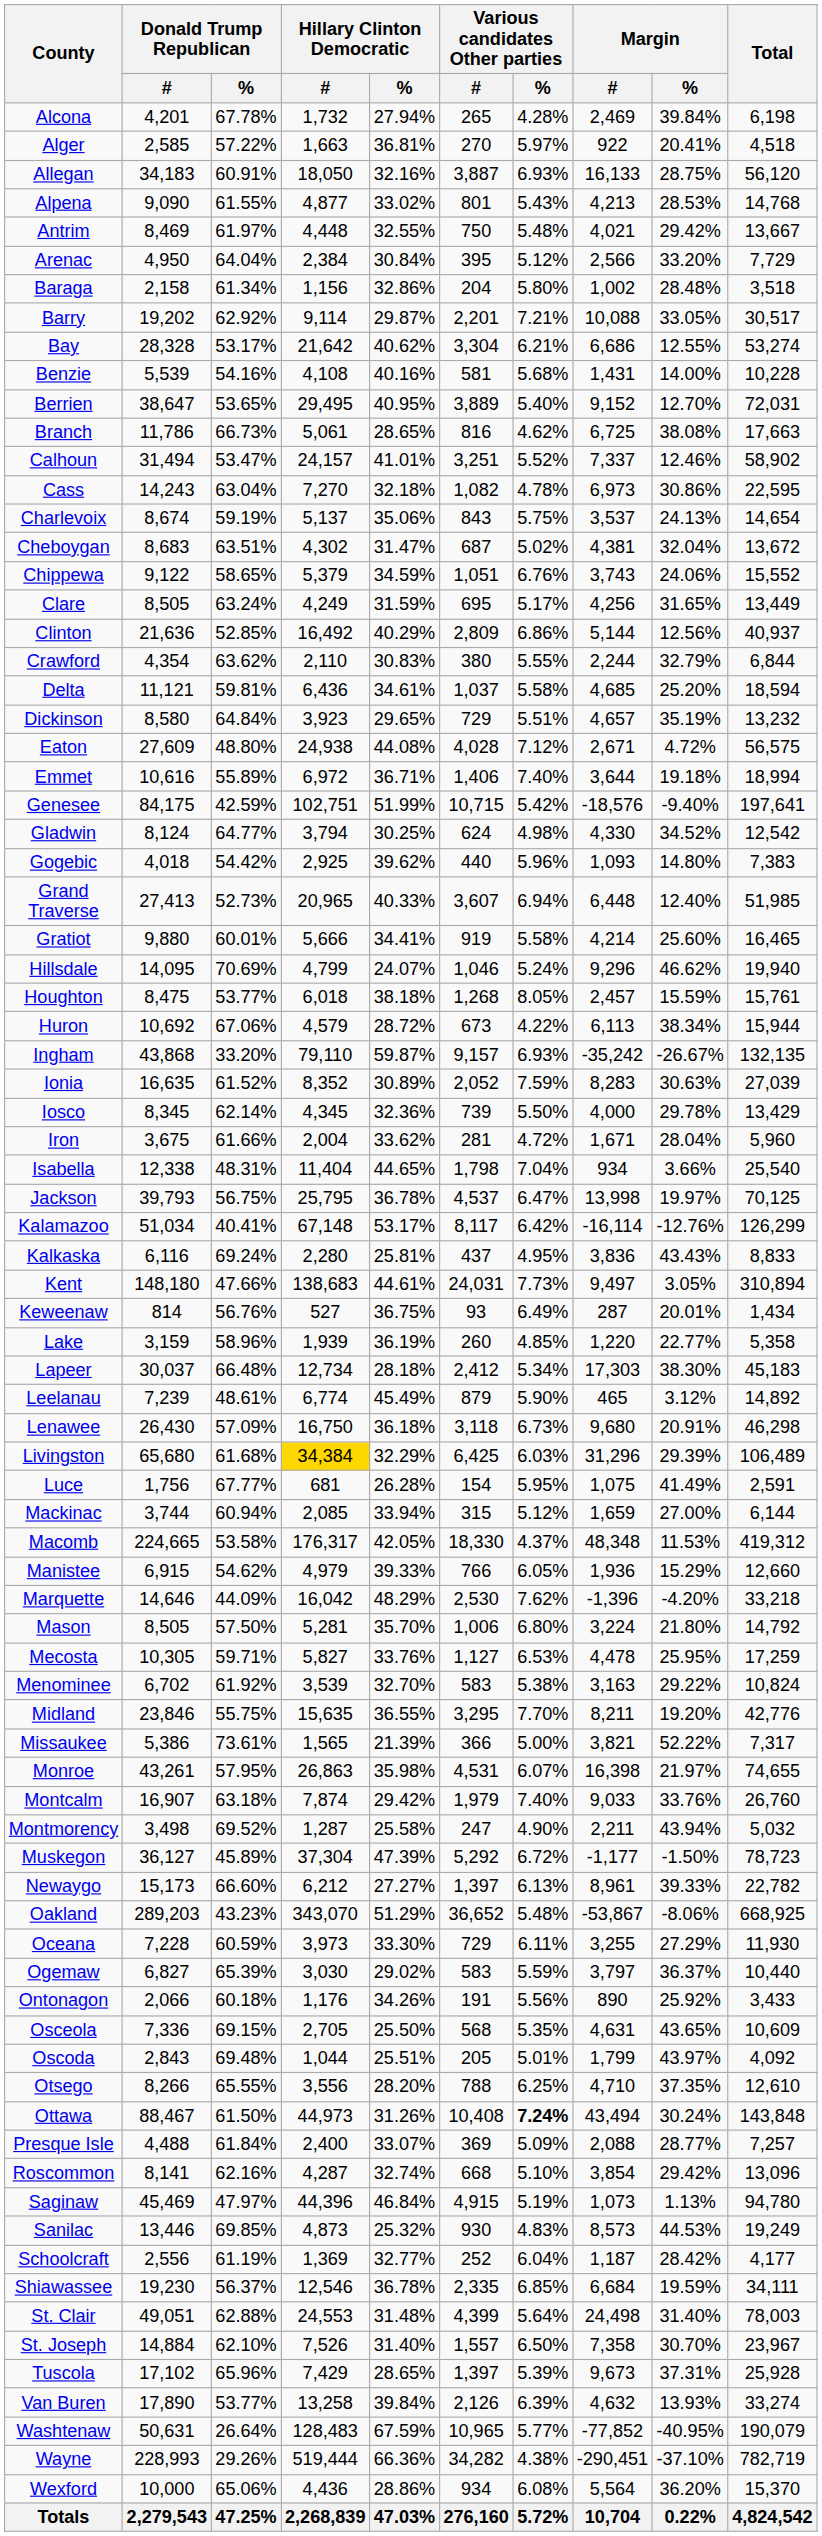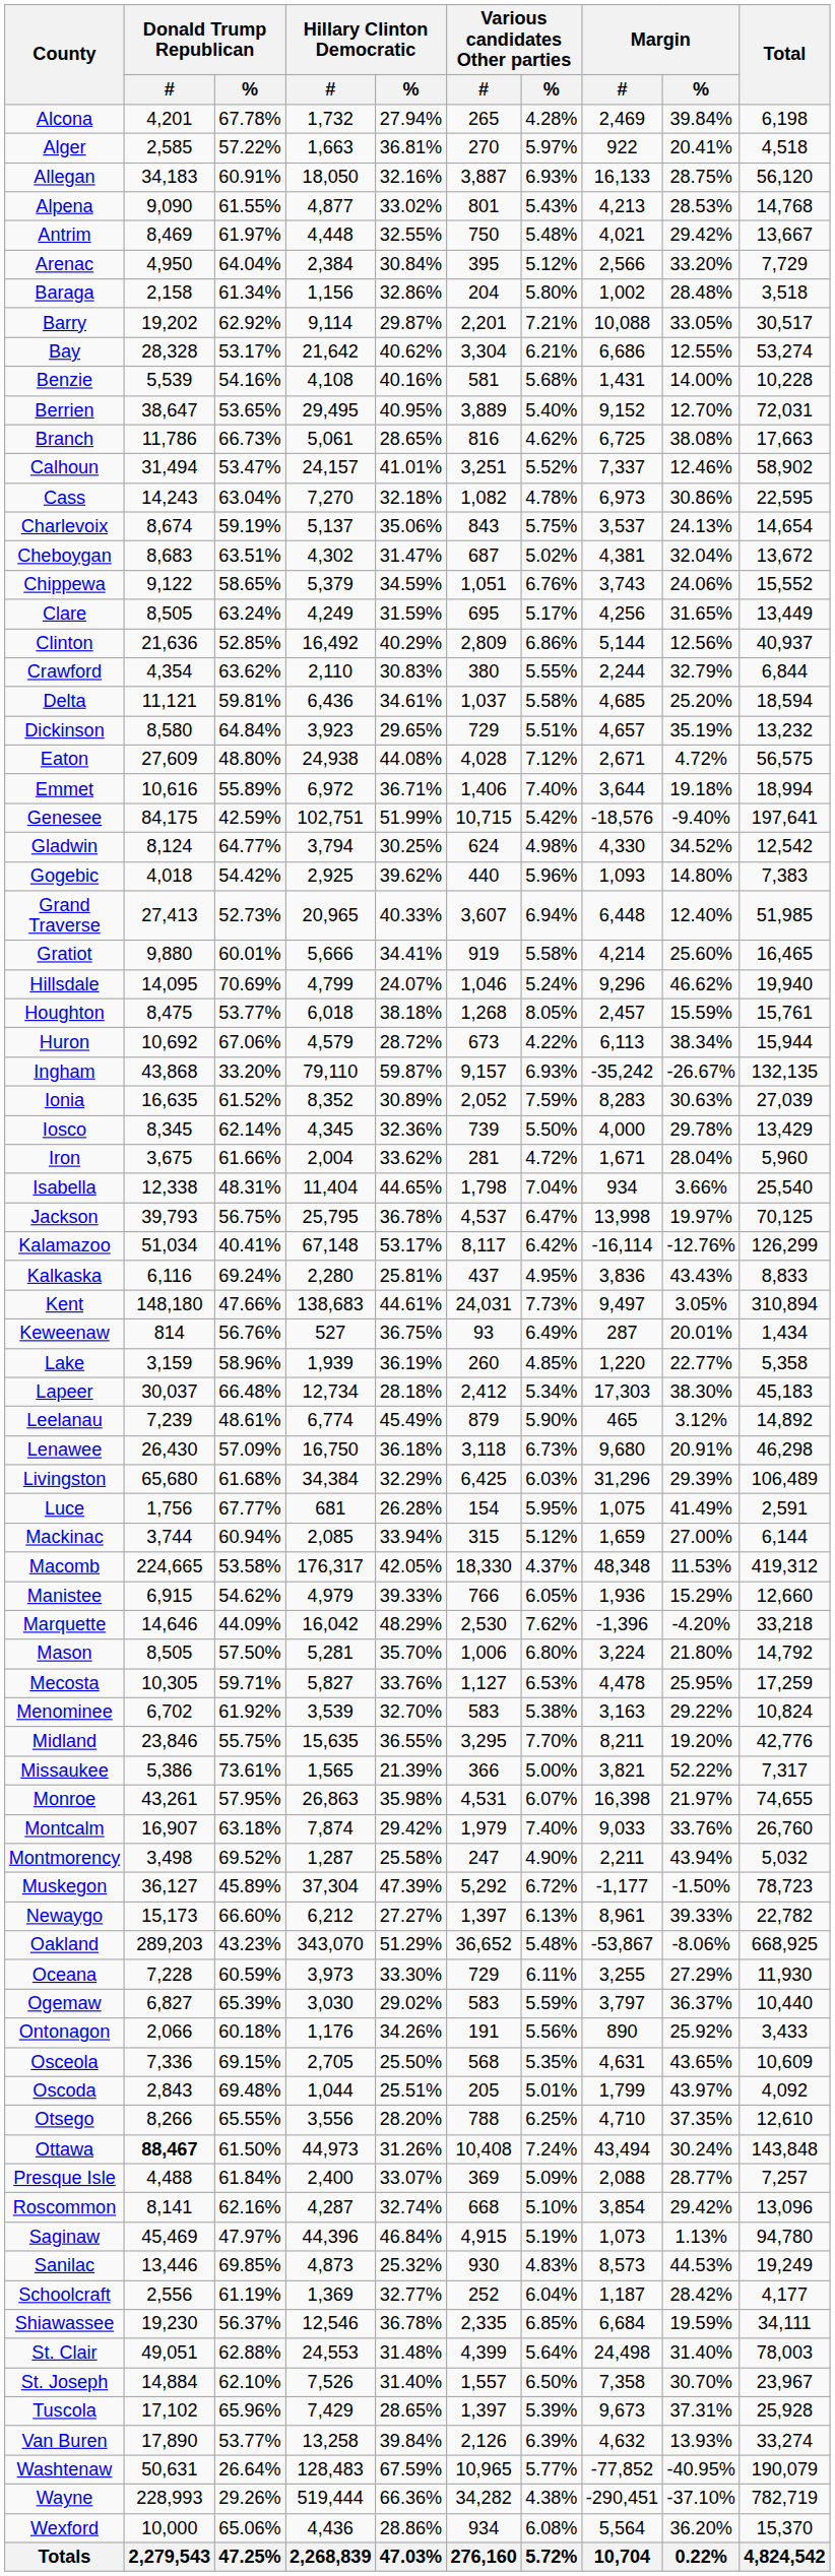Livingston | Hillary Clinton Democratic / #: gold background -> no background
Ottawa | Donald Trump Republican / #: normal -> bold
Ottawa | Various candidates Other parties / %: bold -> normal
